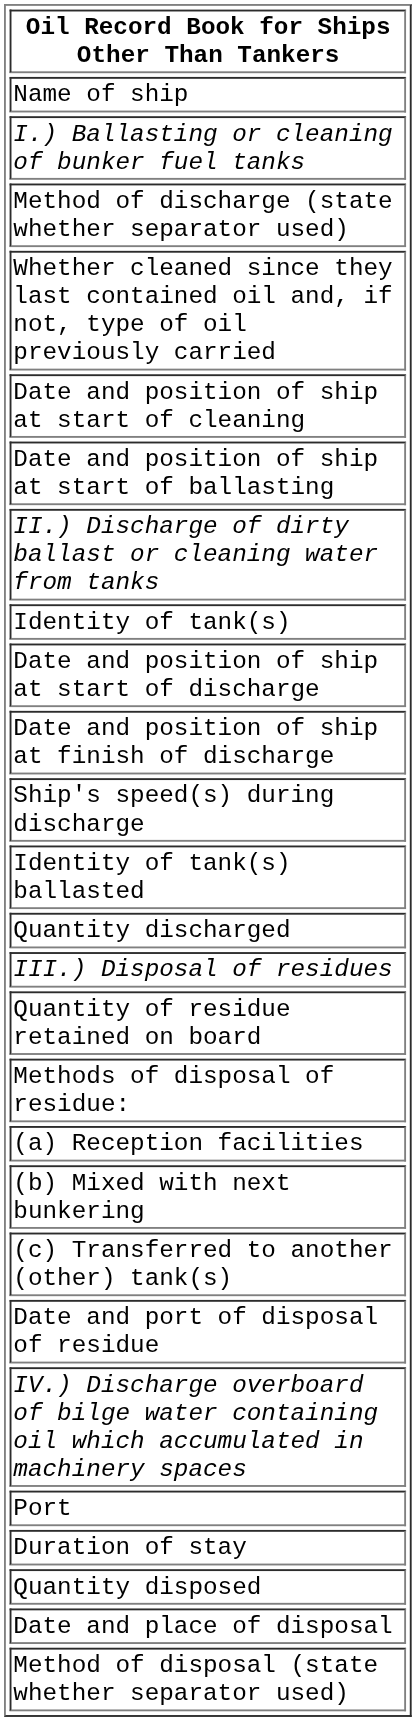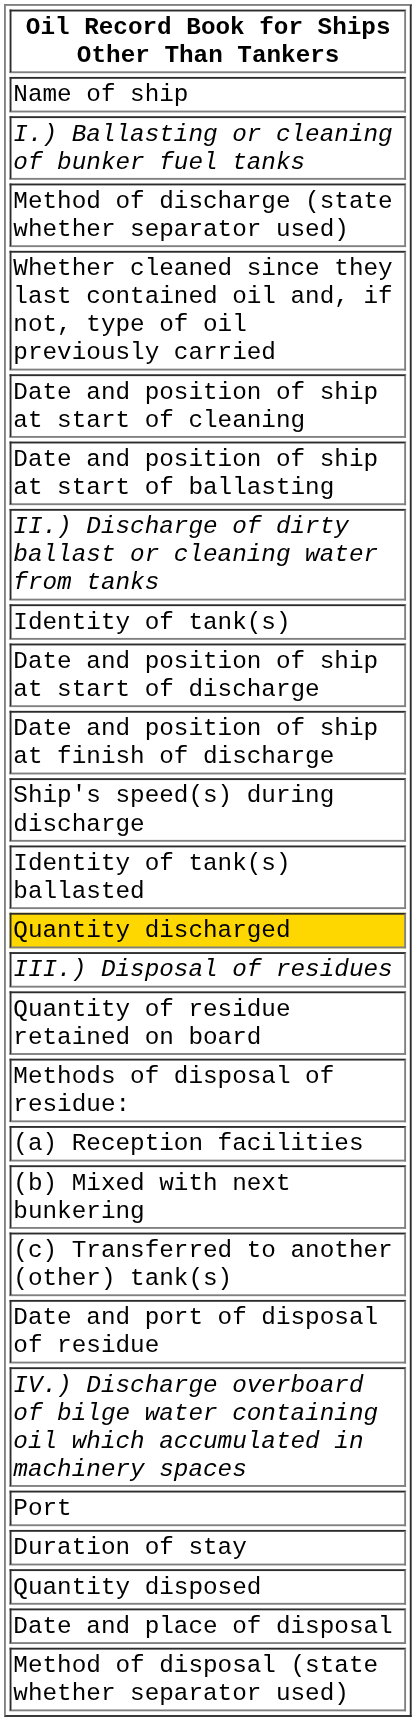row 14 | column 1: no background -> gold background
